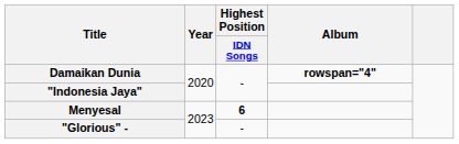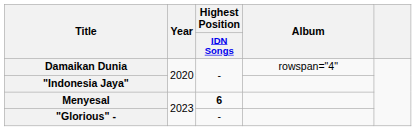Damaikan Dunia | Album: bold -> normal
